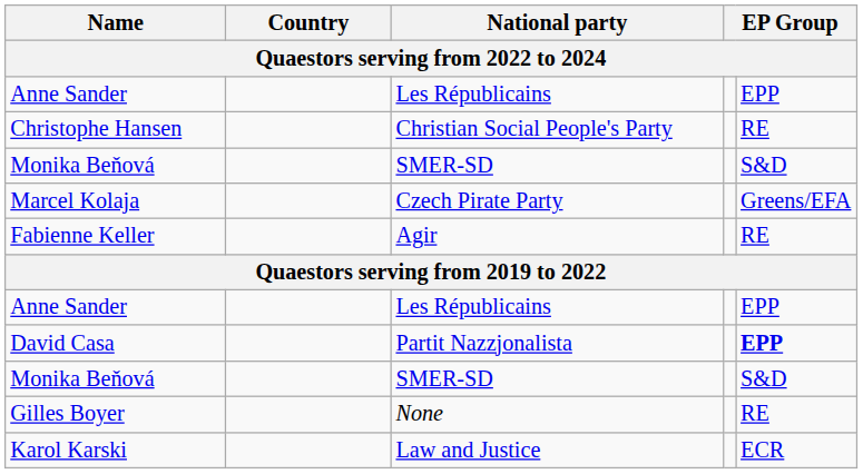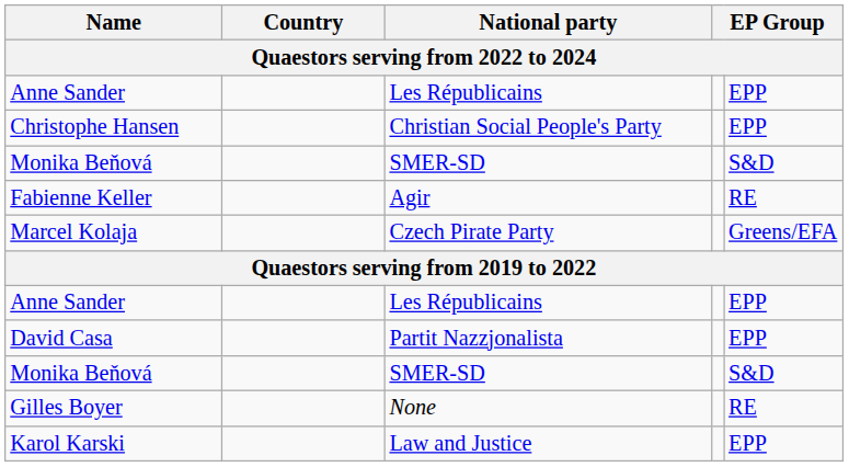Christophe Hansen | column 5: RE -> EPP
rows swapped: Fabienne Keller <-> Marcel Kolaja
David Casa | column 5: bold -> normal
Karol Karski | column 5: ECR -> EPP
